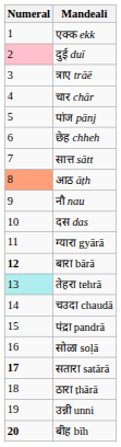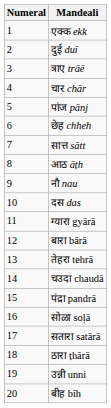दुई duī | Numeral: pink background -> no background
आठ āṭh | Numeral: lightsalmon background -> no background
बारा bārā | Numeral: bold -> normal
तेहरा tehrā | Numeral: paleturquoise background -> no background
सतारा satārā | Numeral: bold -> normal
बीह bīh | Numeral: bold -> normal
